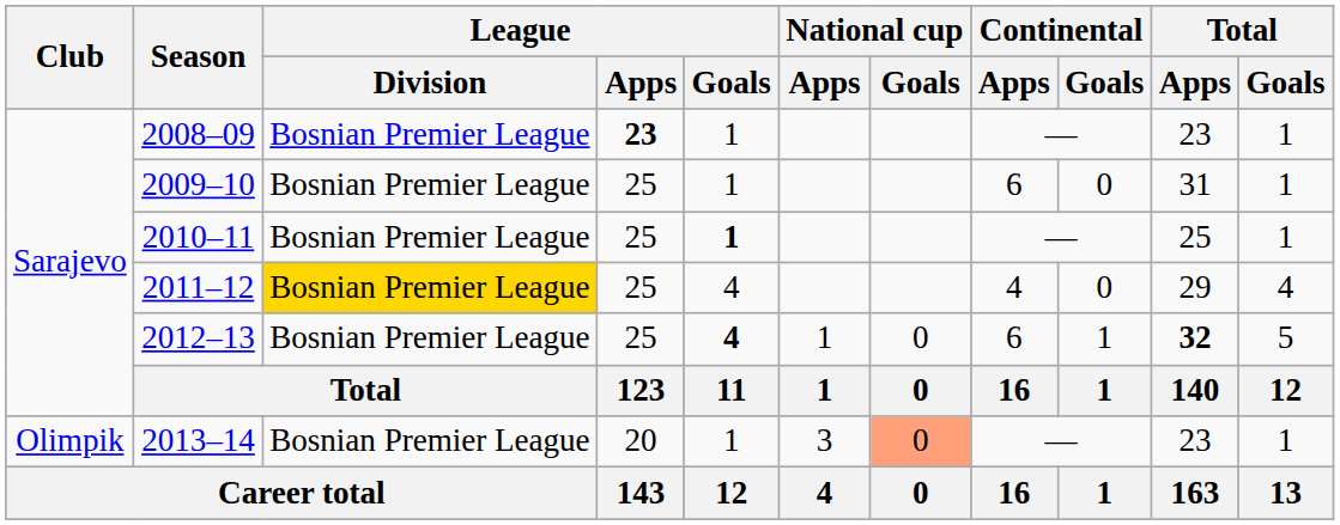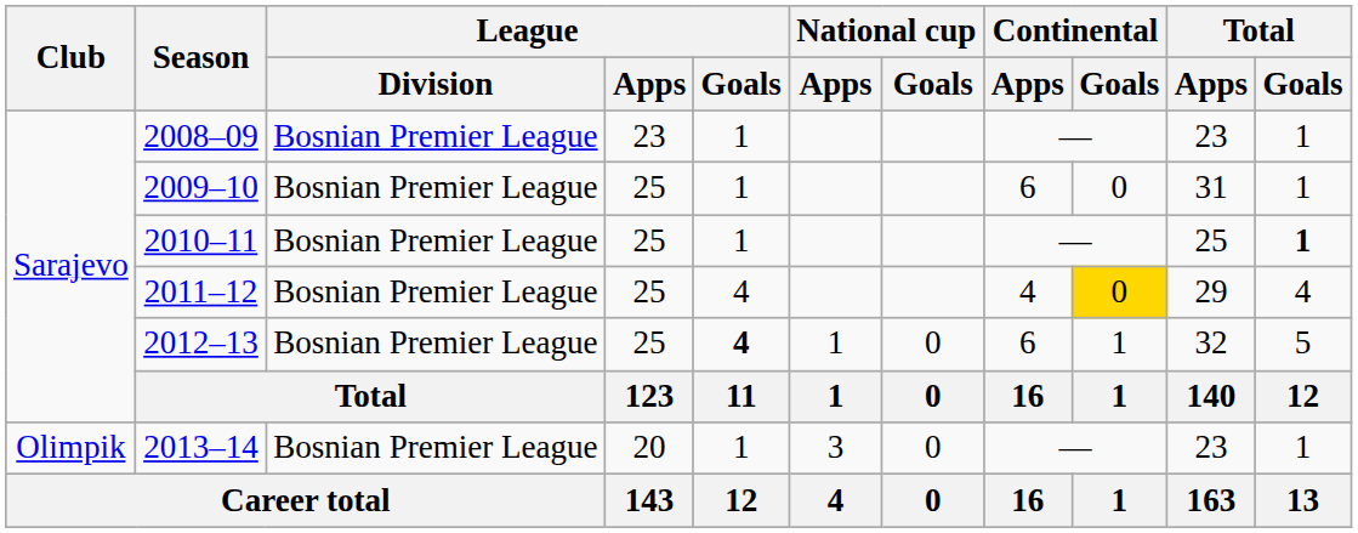2008–09 | League / Apps: bold -> normal
2010–11 | League / Goals: bold -> normal
2010–11 | Total / Goals: normal -> bold
2011–12 | League / Division: gold background -> no background
2011–12 | Continental / Goals: no background -> gold background
2012–13 | Total / Apps: bold -> normal
2013–14 | National cup / Goals: lightsalmon background -> no background
